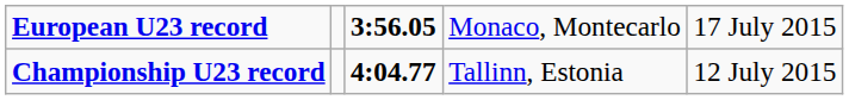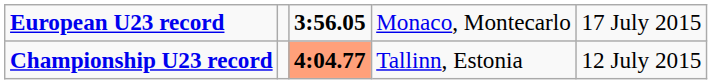Championship U23 record | column 3: no background -> lightsalmon background
